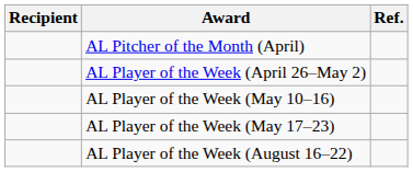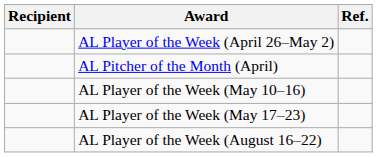rows swapped: AL Player of the Week (April 26–May 2) <-> AL Pitcher of the Month (April)
